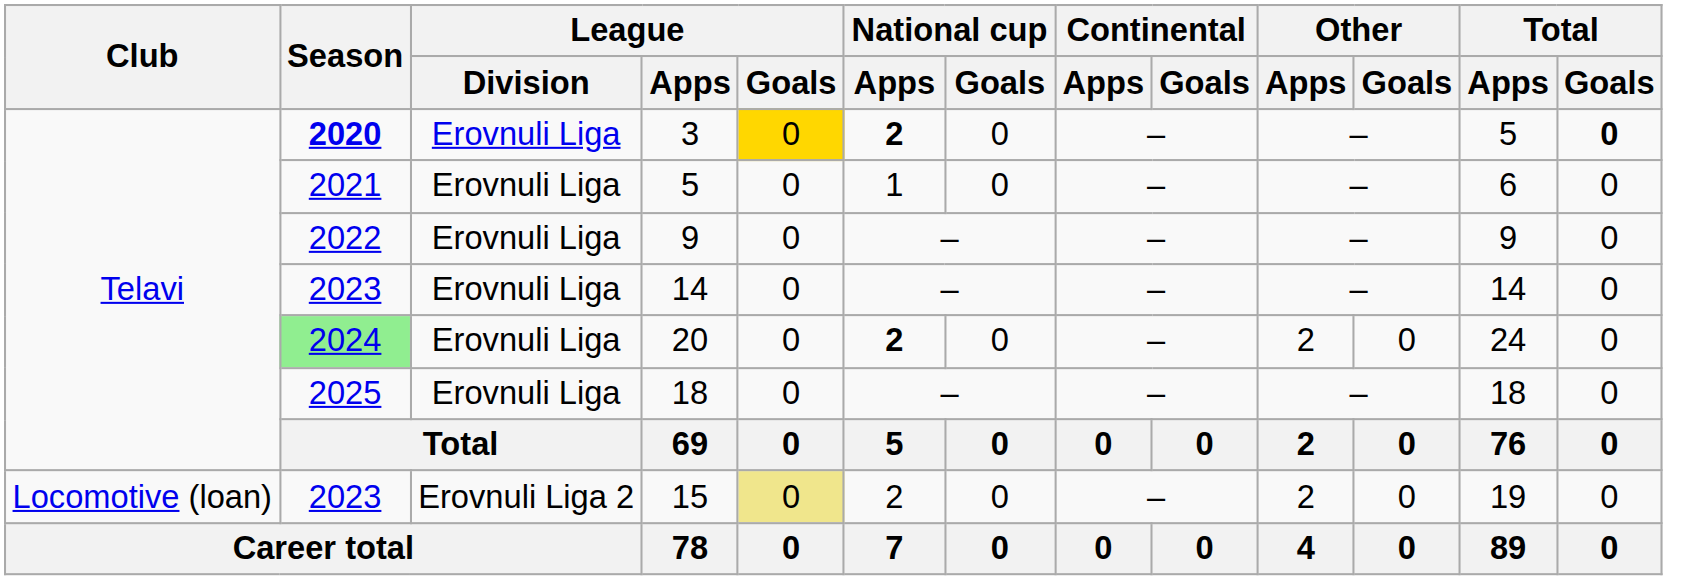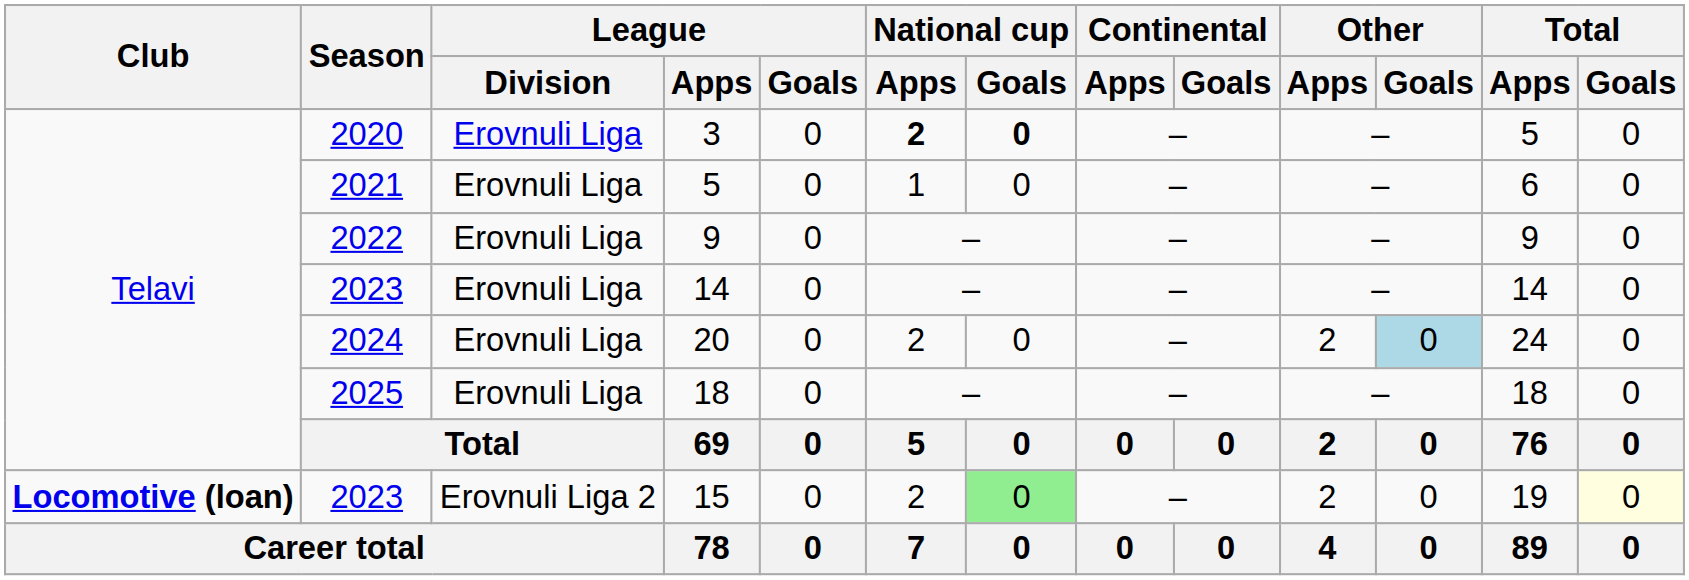3 | Season: bold -> normal
3 | League / Goals: gold background -> no background
3 | National cup / Goals: normal -> bold
3 | Total / Goals: bold -> normal
20 | Season: lightgreen background -> no background
20 | National cup / Apps: bold -> normal
20 | Other / Goals: no background -> lightblue background
15 | Club: normal -> bold
15 | League / Goals: khaki background -> no background
15 | National cup / Goals: no background -> lightgreen background
15 | Total / Goals: no background -> lightyellow background
